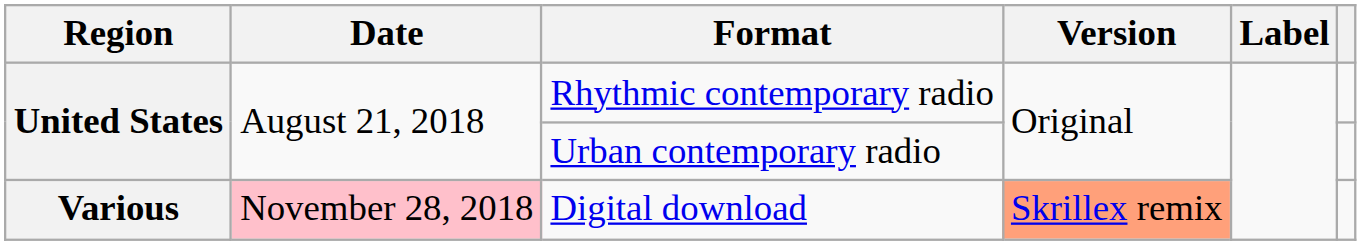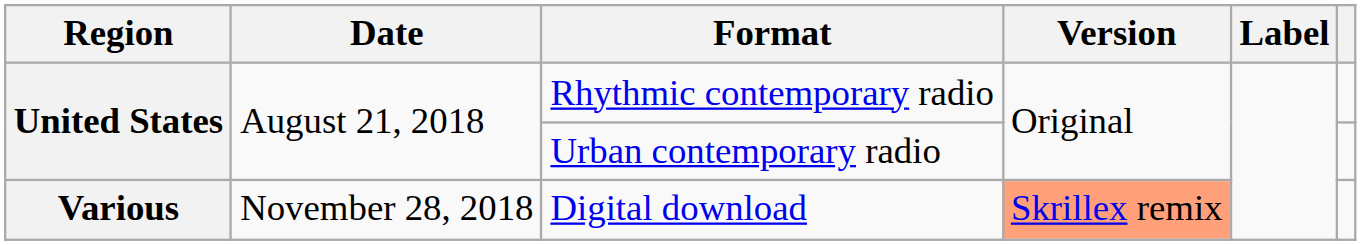Digital download | Date: pink background -> no background
